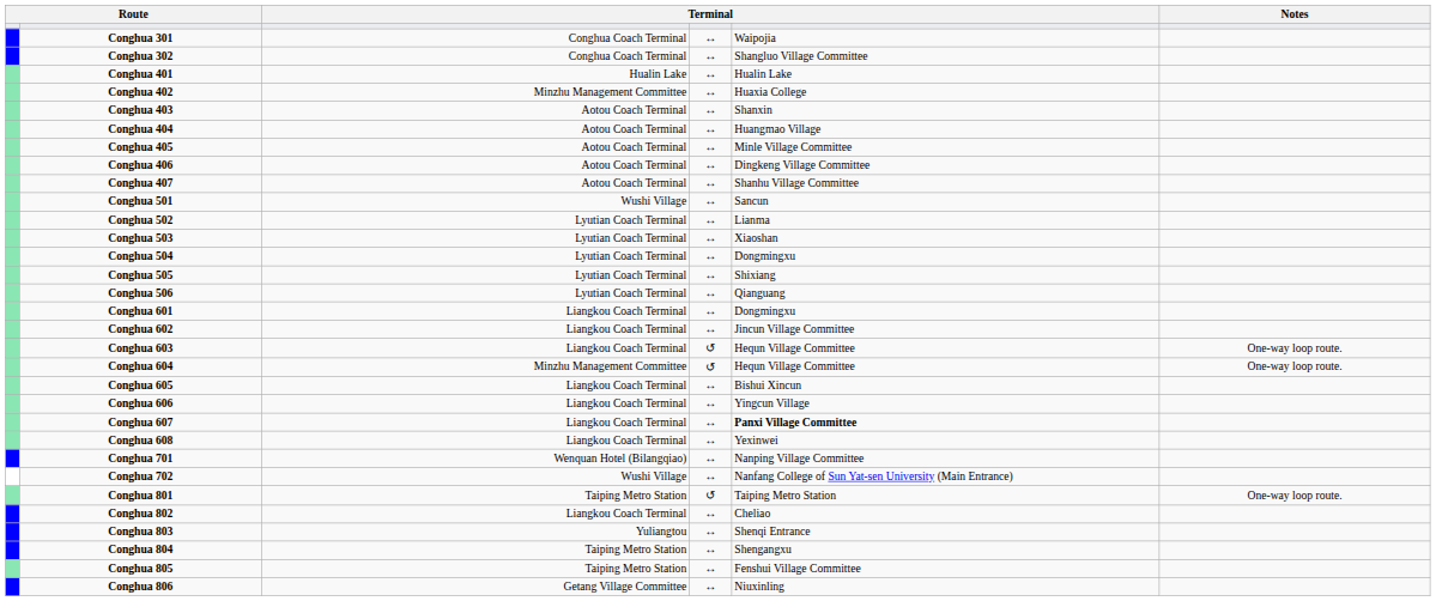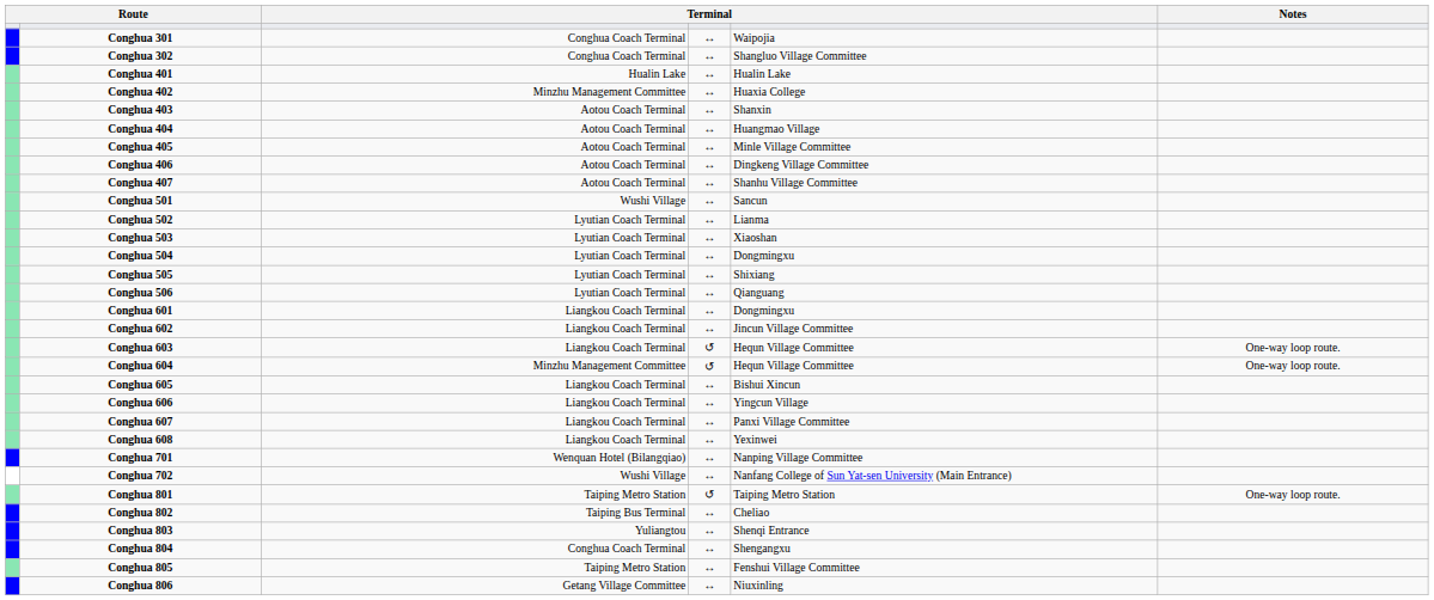Conghua 607 | column 5: bold -> normal
Conghua 802 | column 3: Liangkou Coach Terminal -> Taiping Bus Terminal
Conghua 804 | column 3: Taiping Metro Station -> Conghua Coach Terminal
